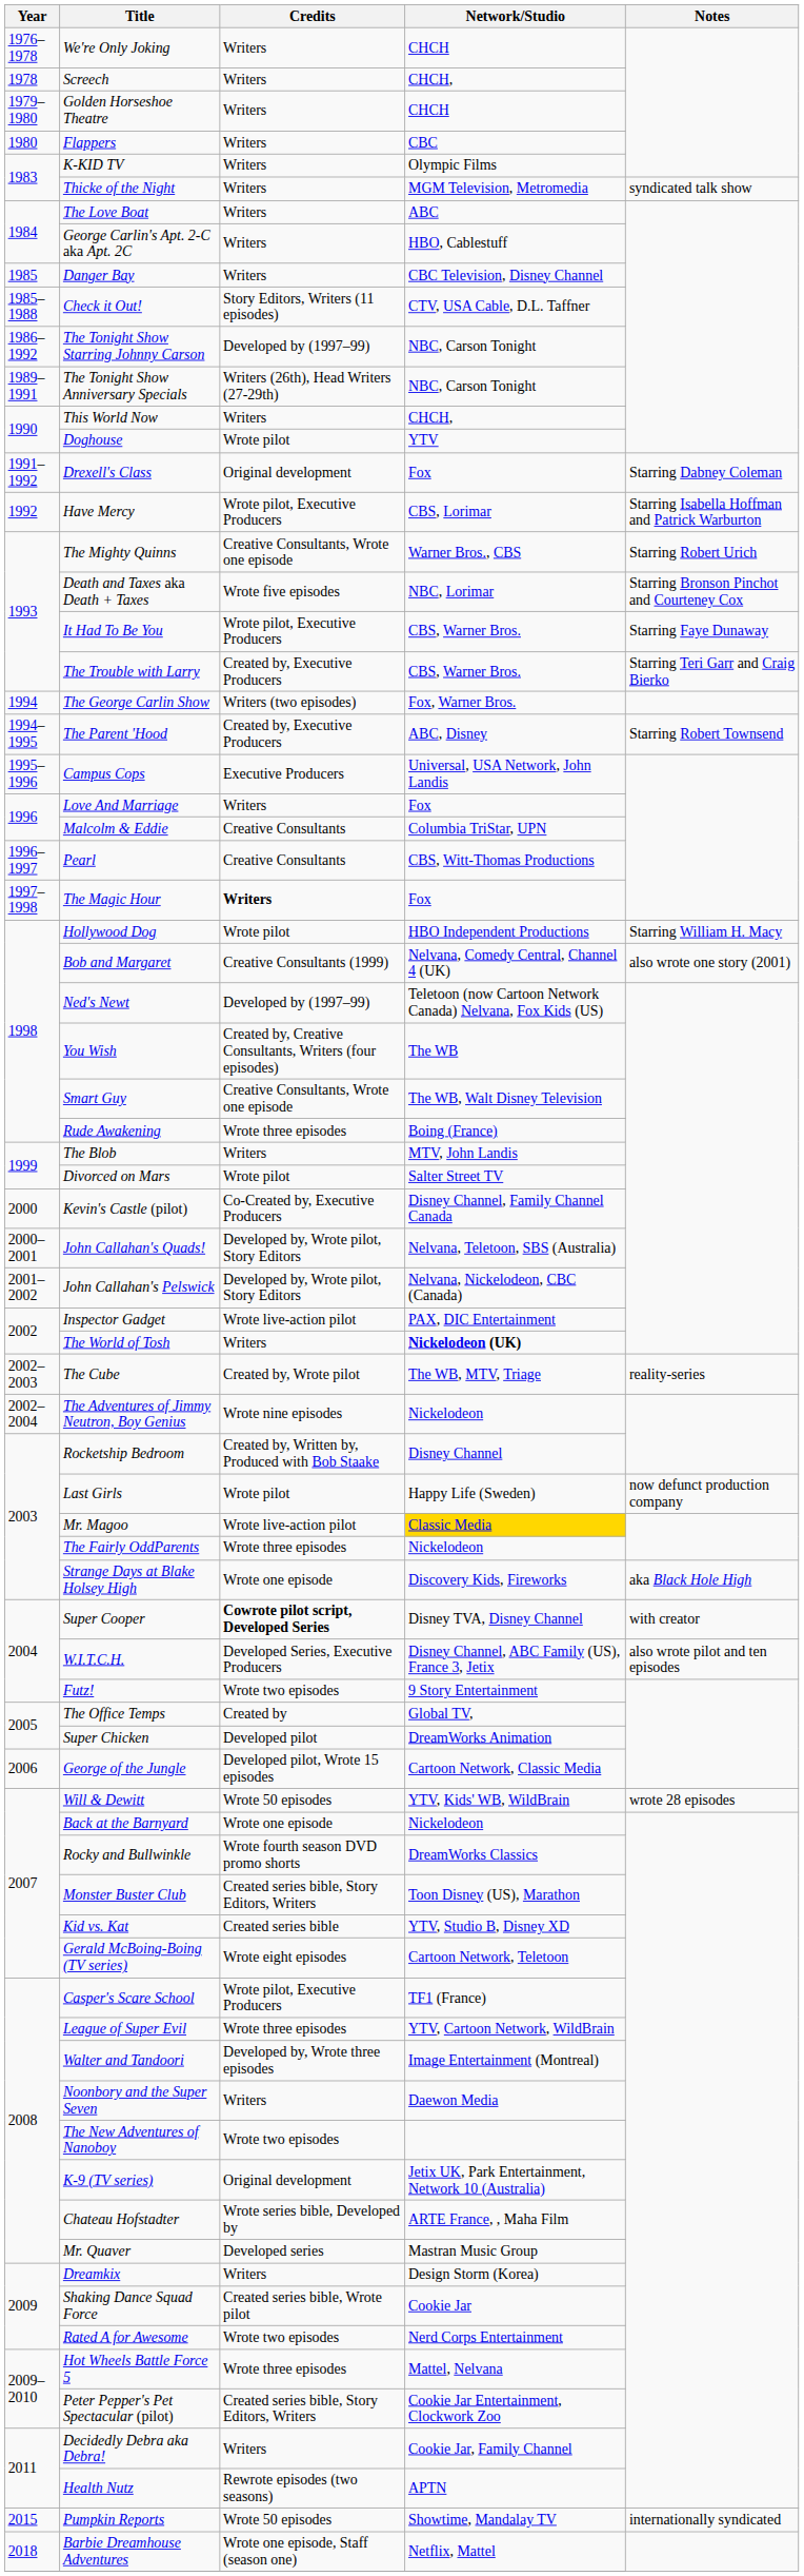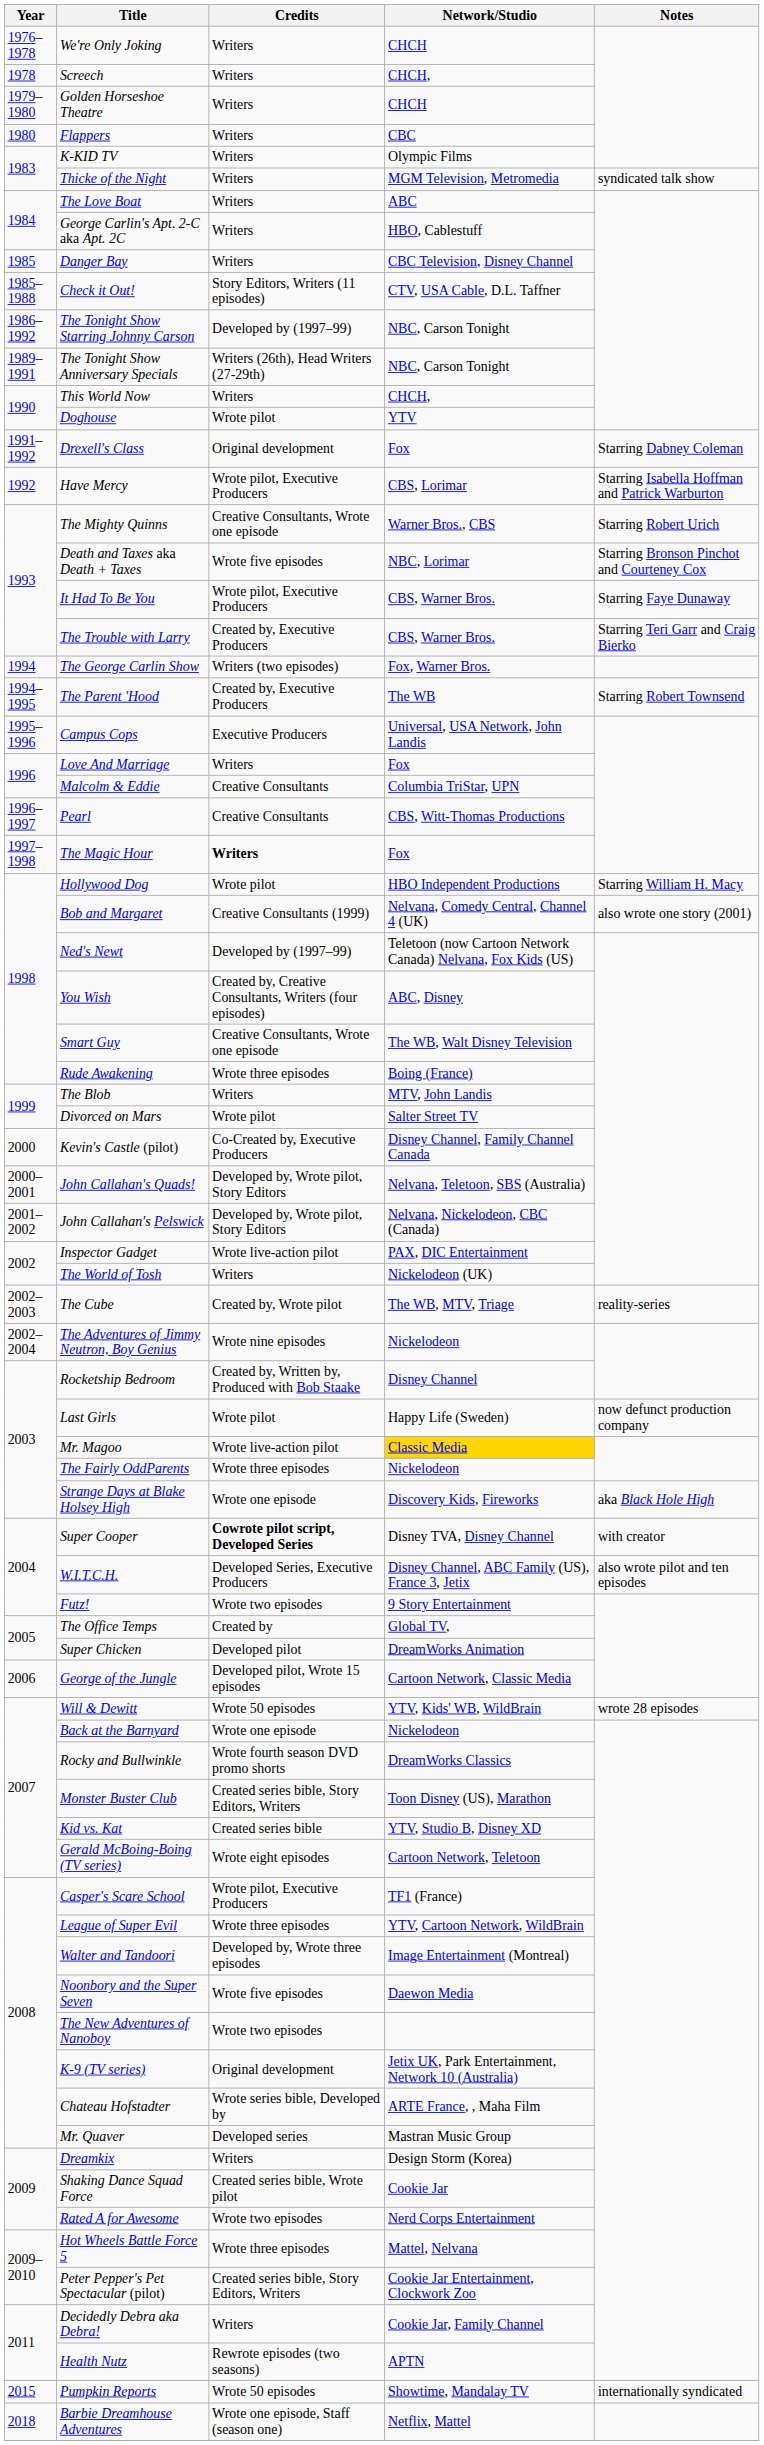The Parent 'Hood | Network/Studio: ABC, Disney -> The WB
You Wish | Network/Studio: The WB -> ABC, Disney
The World of Tosh | Network/Studio: bold -> normal
Noonbory and the Super Seven | Credits: Writers -> Wrote five episodes
